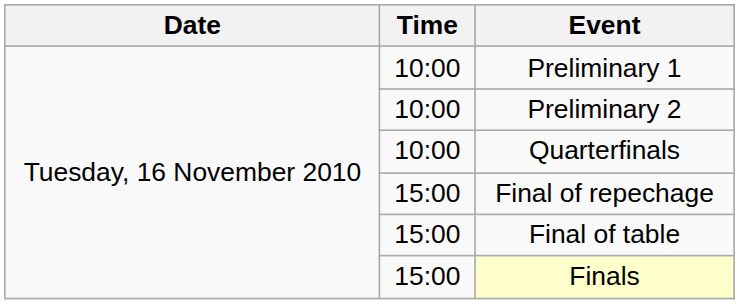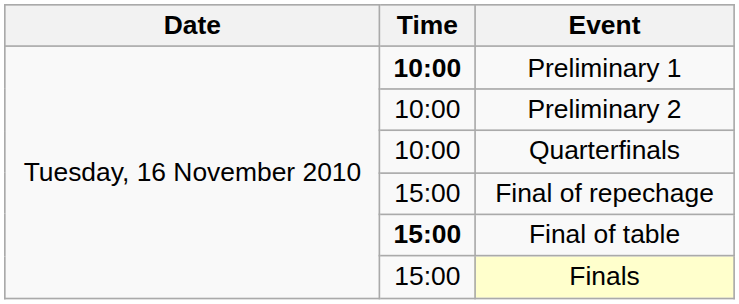Preliminary 1 | Time: normal -> bold
Final of table | Time: normal -> bold
